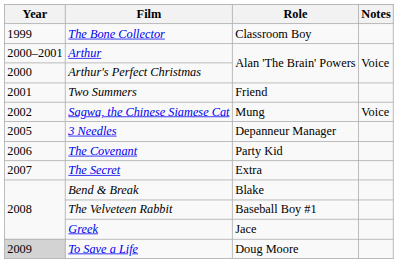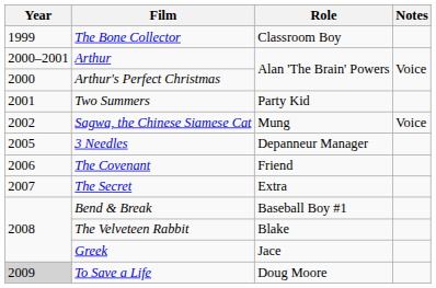Two Summers | Role: Friend -> Party Kid
The Covenant | Role: Party Kid -> Friend
Bend & Break | Role: Blake -> Baseball Boy #1
The Velveteen Rabbit | Role: Baseball Boy #1 -> Blake
